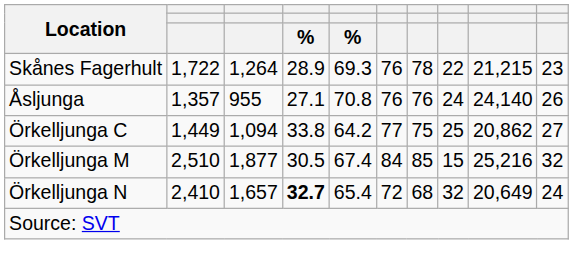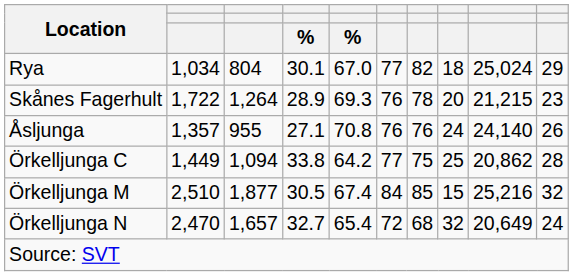+ row: Rya | 1,034 | 804 | 30.1 | 67.0 | 77 | 82 | 18 | 25,024 | 29
Skånes Fagerhult | column 8: 22 -> 20
Örkelljunga C | column 10: 27 -> 28
Örkelljunga N | column 2: 2,410 -> 2,470
Örkelljunga N | column 4: bold -> normal
